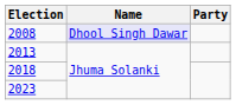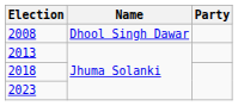2008 | Name: lavender background -> no background
